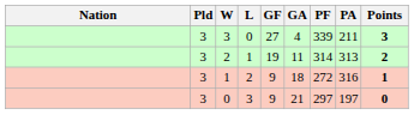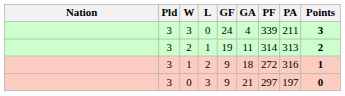row 2 | GF: 27 -> 24
